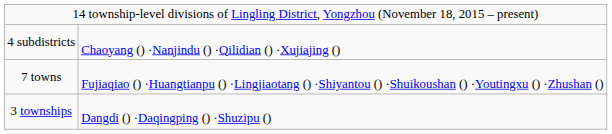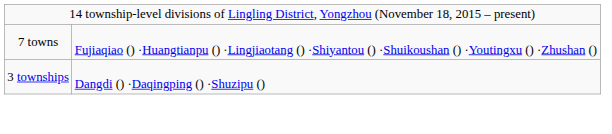- row: 4 subdistricts | Chaoyang () ·Nanjindu () ·Qilidian () ·Xujiajing ()
